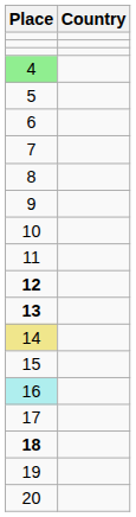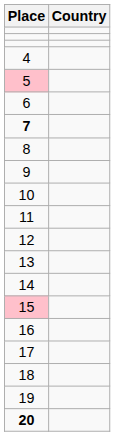row 5 | Place: lightgreen background -> no background
row 6 | Place: no background -> pink background
row 8 | Place: normal -> bold
row 13 | Place: bold -> normal
row 14 | Place: bold -> normal
row 15 | Place: khaki background -> no background
row 16 | Place: no background -> pink background
row 17 | Place: paleturquoise background -> no background
row 19 | Place: bold -> normal
row 21 | Place: normal -> bold
